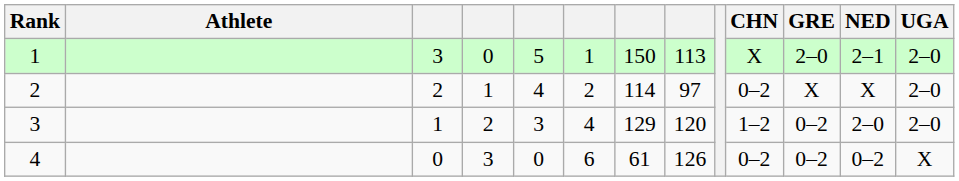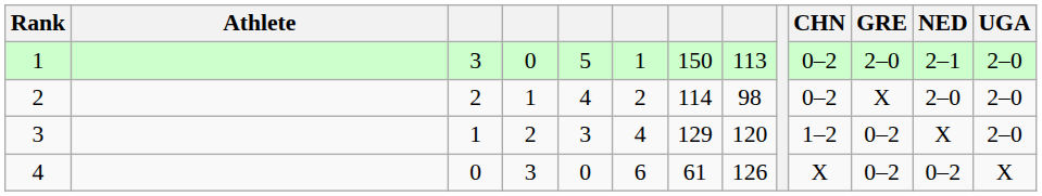row 2 | CHN: X -> 0–2
row 3 | column 8: 97 -> 98
row 3 | NED: X -> 2–0
row 4 | NED: 2–0 -> X
row 5 | CHN: 0–2 -> X
